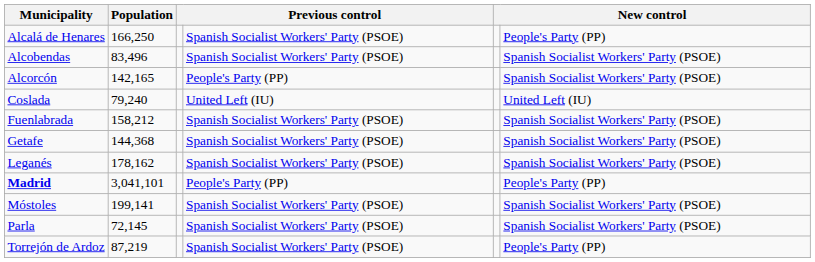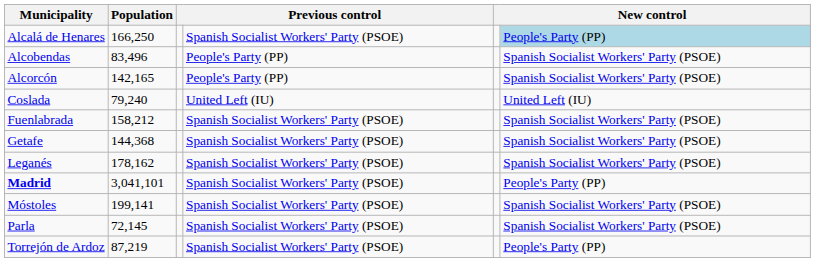Alcalá de Henares | column 6: no background -> lightblue background
Alcobendas | column 4: Spanish Socialist Workers' Party (PSOE) -> People's Party (PP)
Madrid | column 4: People's Party (PP) -> Spanish Socialist Workers' Party (PSOE)
